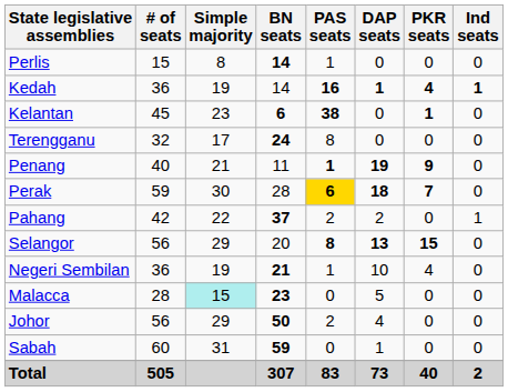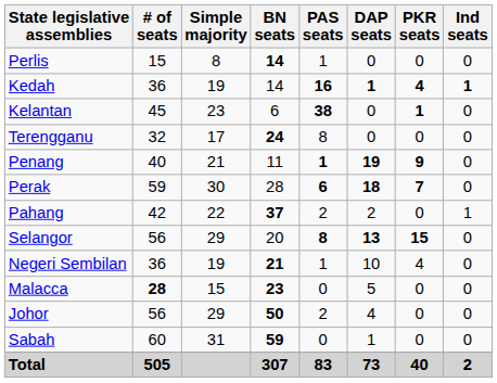Kelantan | BN seats: bold -> normal
Perak | PAS seats: gold background -> no background
Malacca | # of seats: normal -> bold
Malacca | Simple majority: paleturquoise background -> no background
